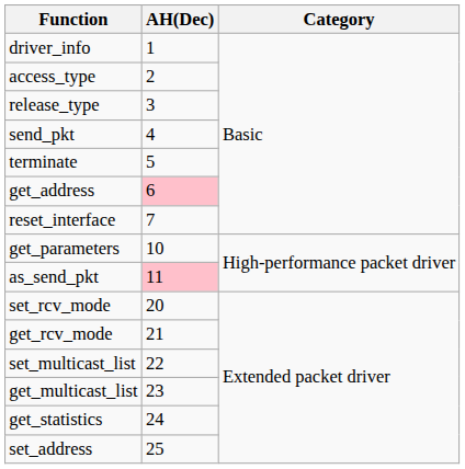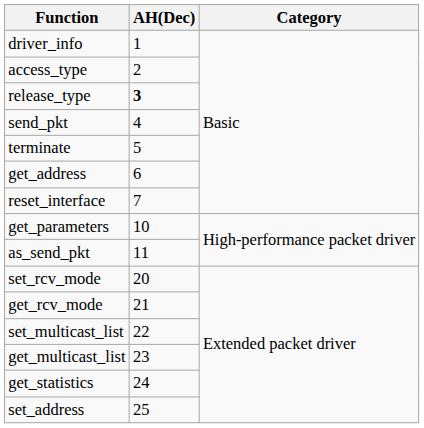release_type | AH(Dec): normal -> bold
get_address | AH(Dec): pink background -> no background
as_send_pkt | AH(Dec): pink background -> no background
